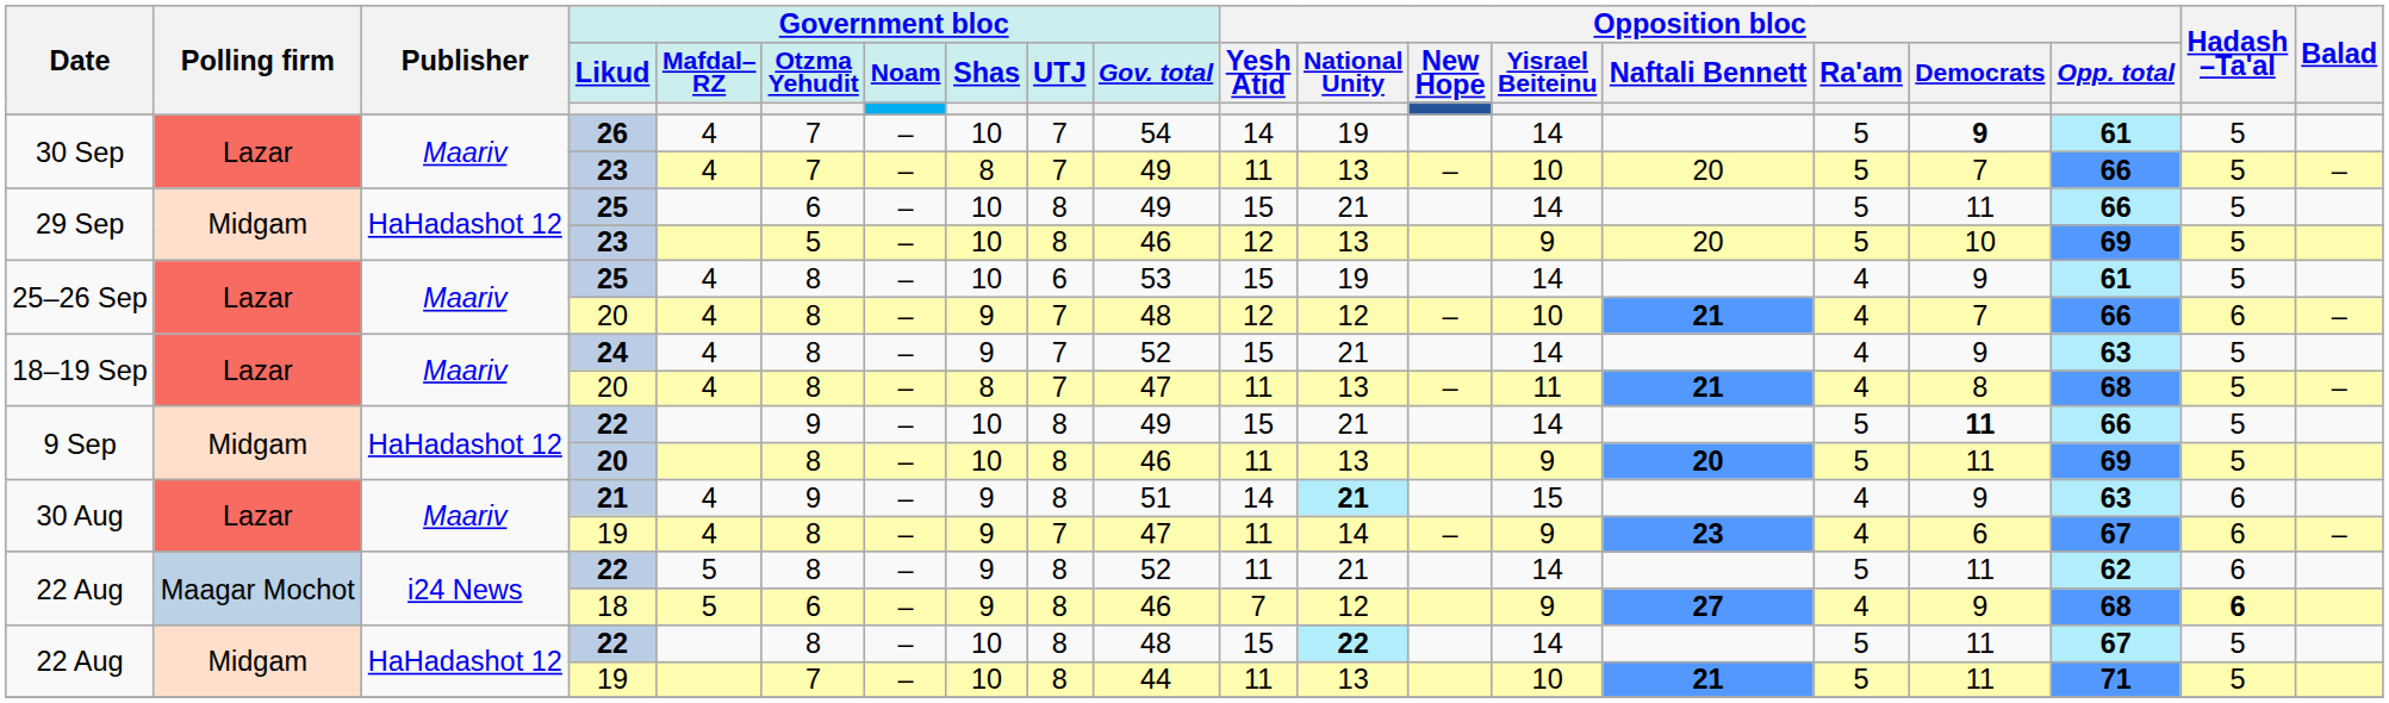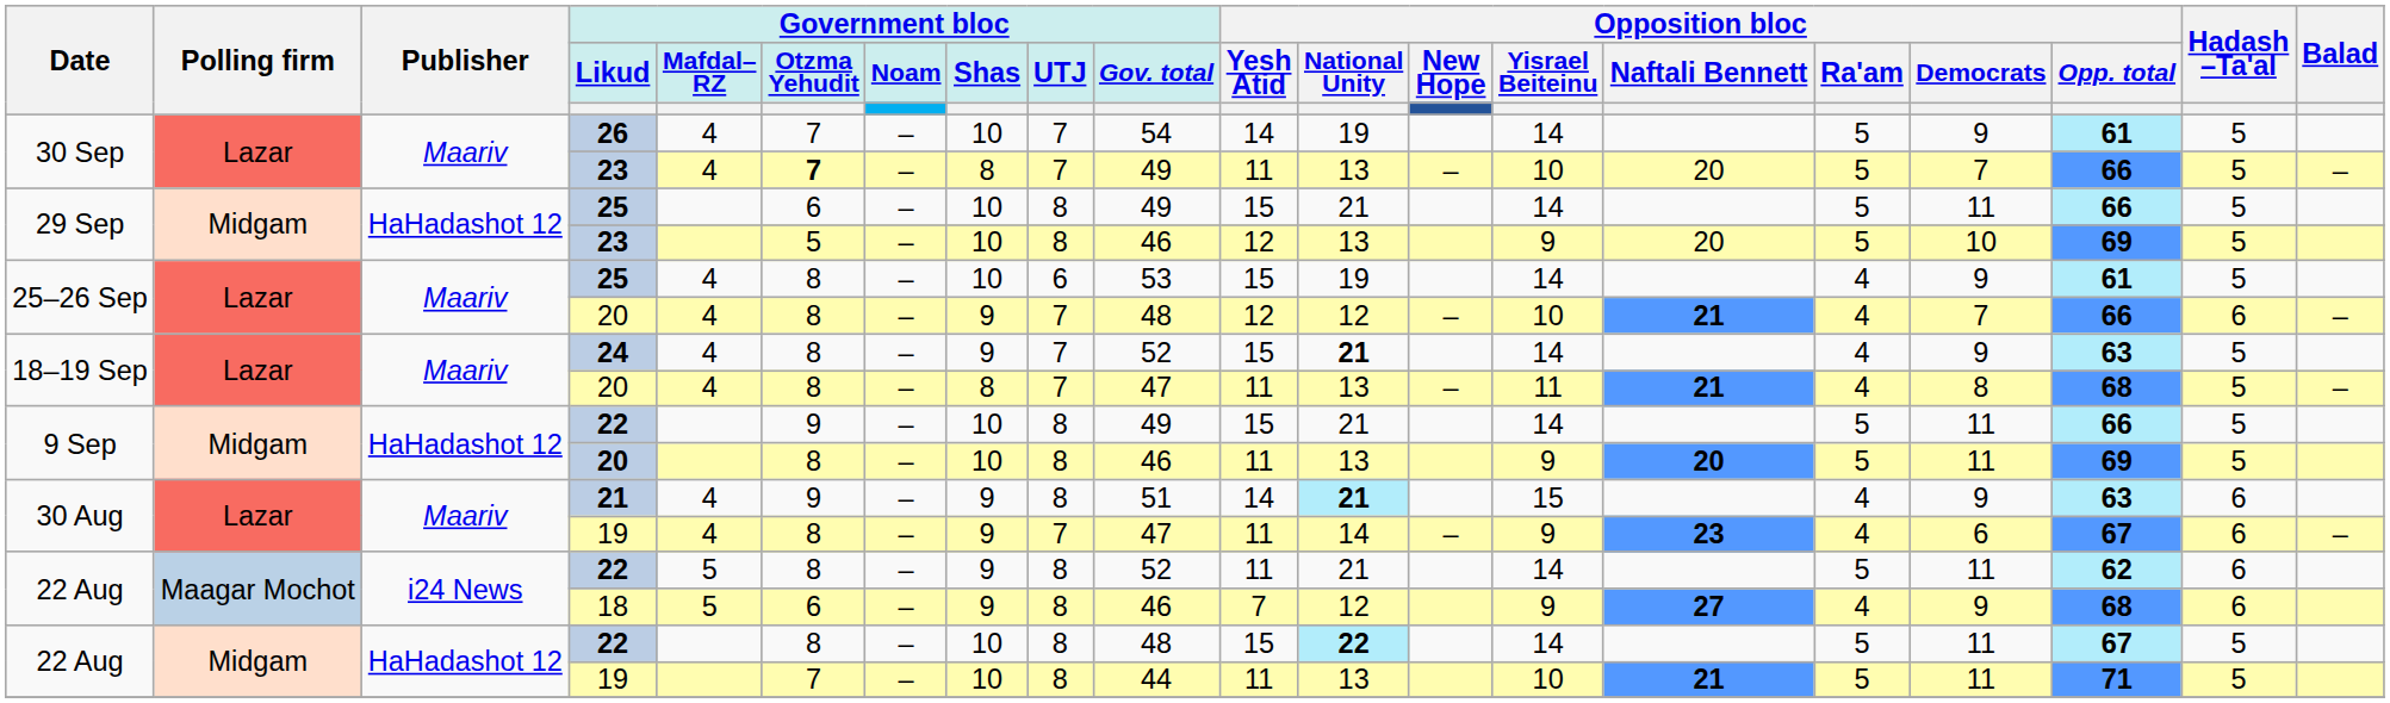26 | Opposition bloc / Democrats: bold -> normal
30 Sep / 23 | Government bloc / Otzma Yehudit: normal -> bold
24 | Opposition bloc / National Unity: normal -> bold
9 Sep / 22 | Opposition bloc / Democrats: bold -> normal
18 | Hadash –Ta'al: bold -> normal
